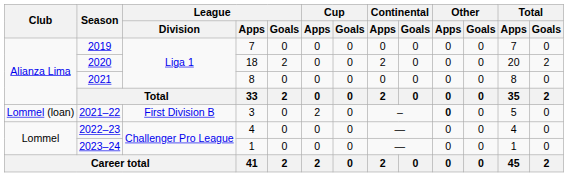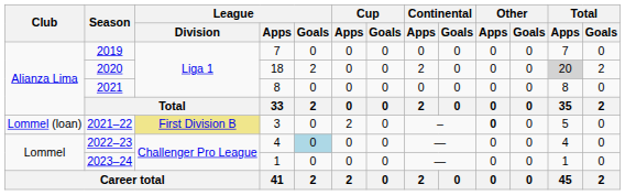2020 | Total / Apps: no background -> lightgrey background
2021–22 | League / Division: no background -> khaki background
2022–23 | League / Goals: no background -> lightblue background
